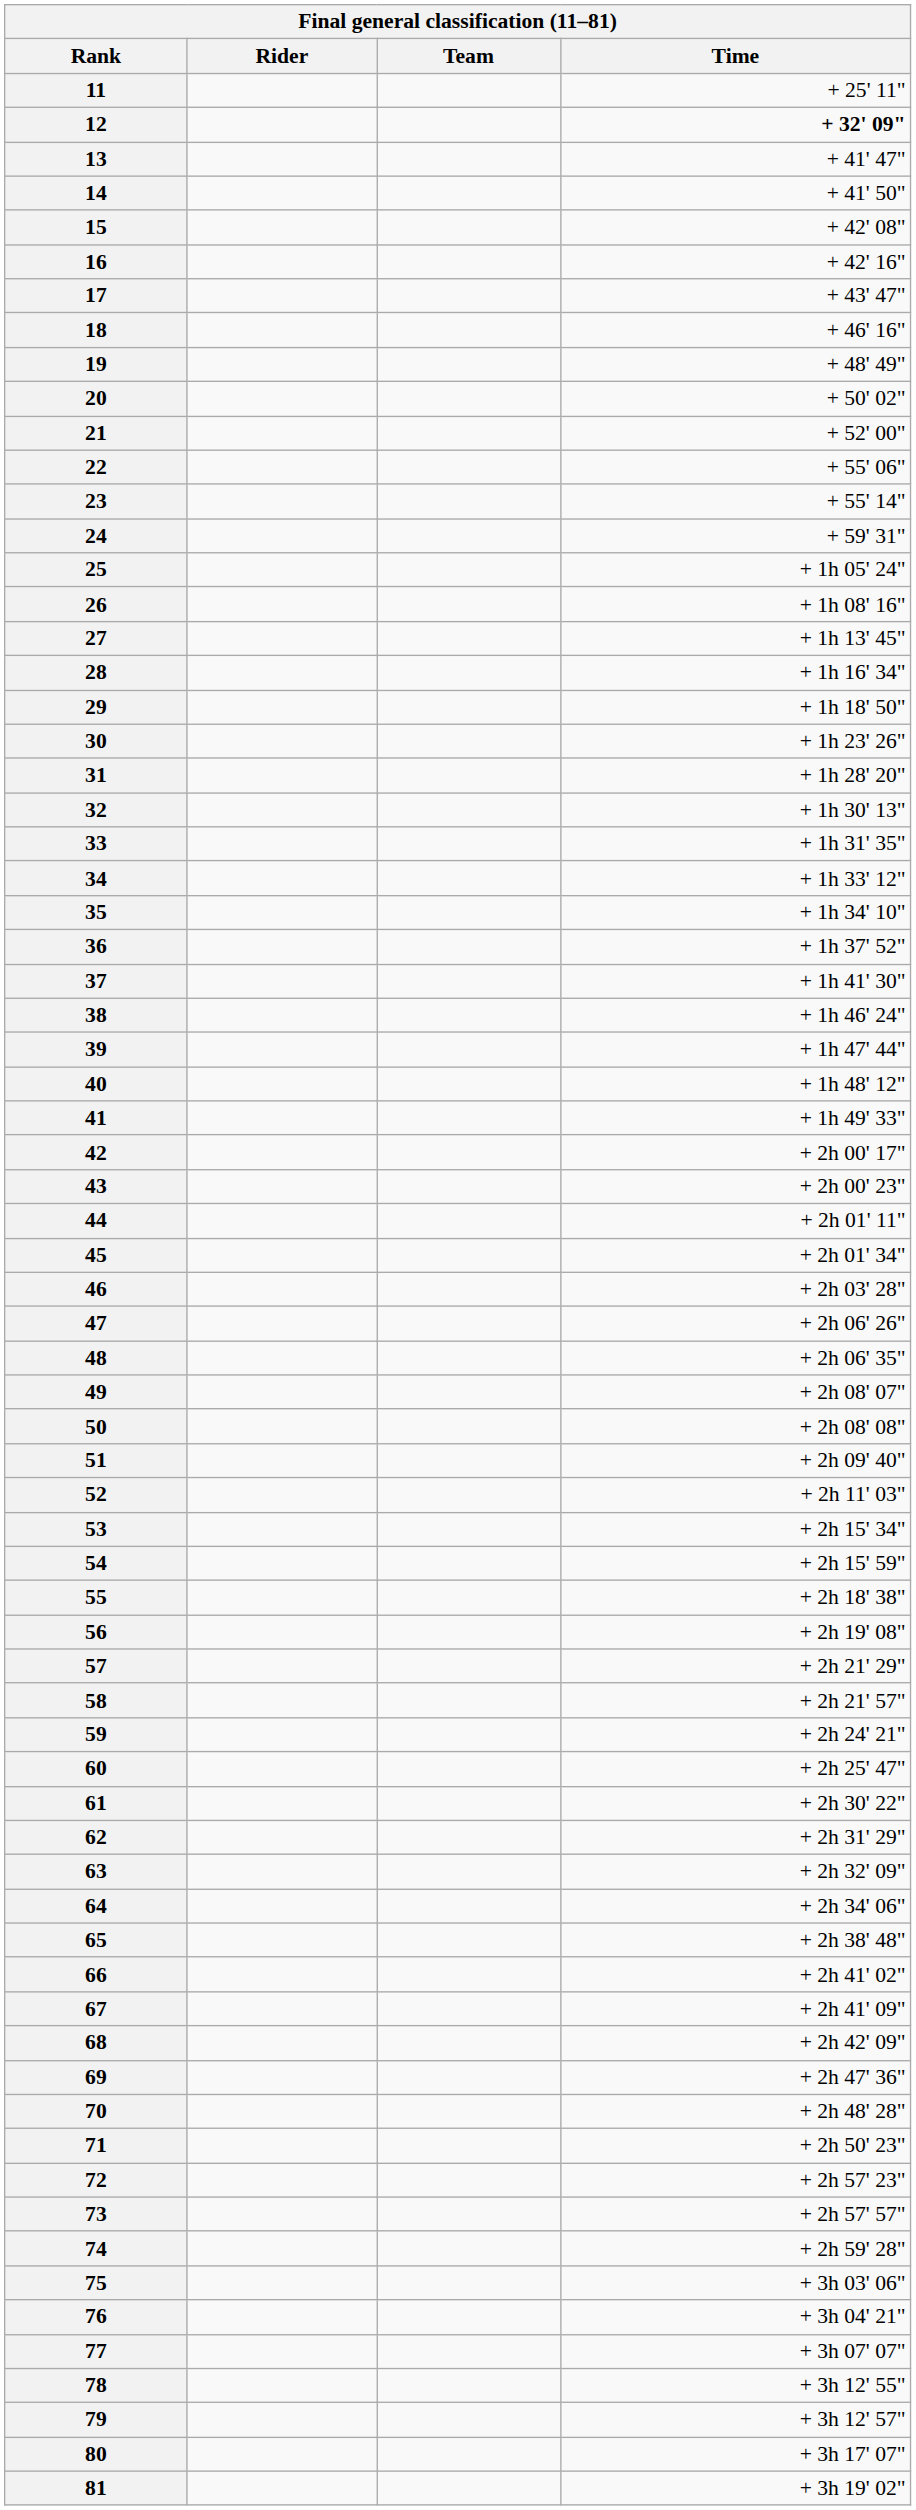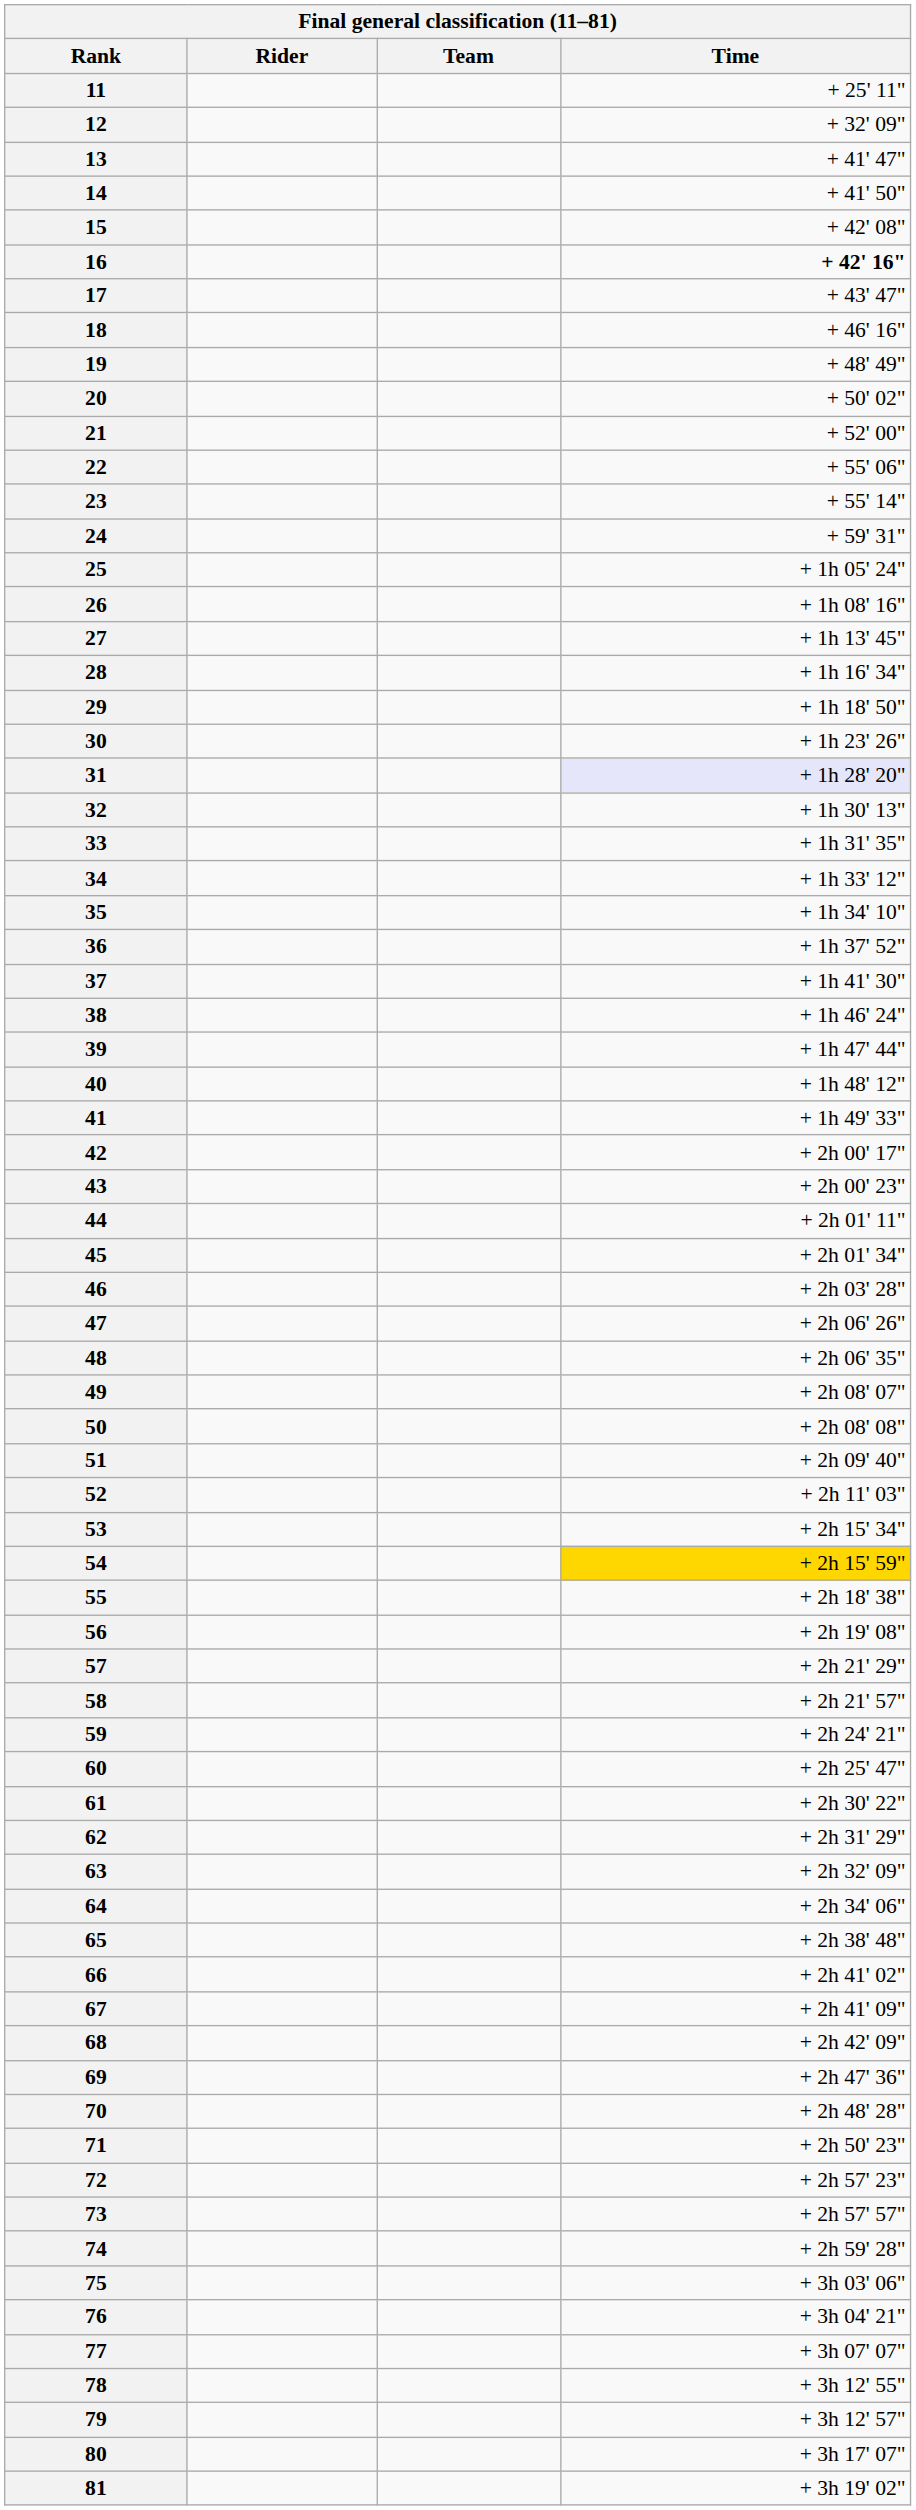12 | Time: bold -> normal
16 | Time: normal -> bold
31 | Time: no background -> lavender background
54 | Time: no background -> gold background
